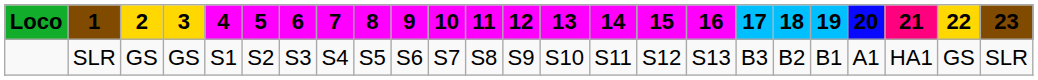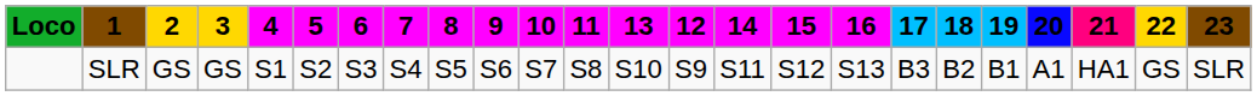columns swapped: 12 <-> 13
